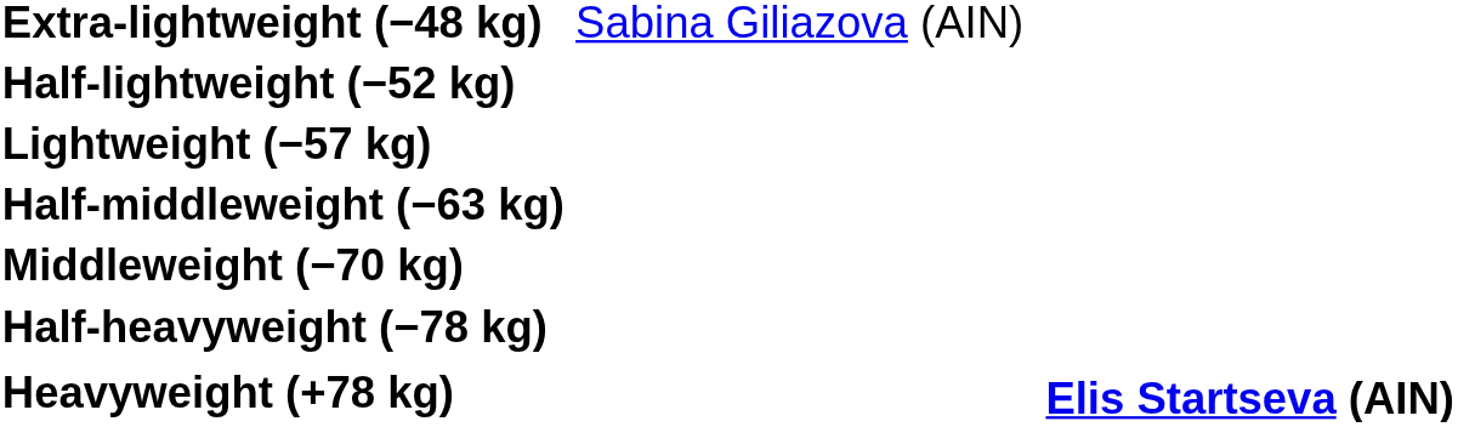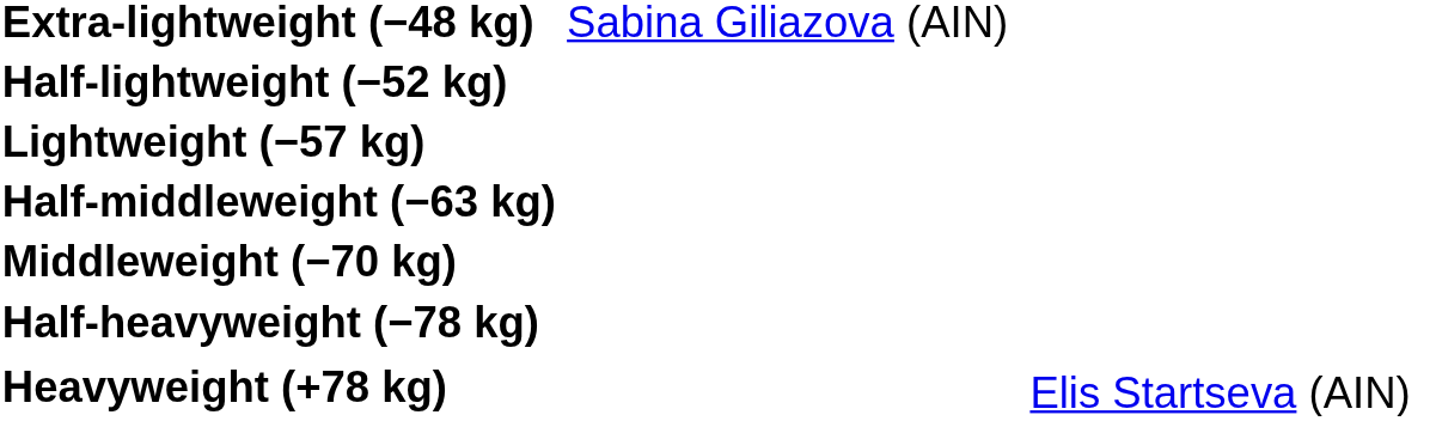Heavyweight (+78 kg) / Elis Startseva (AIN) | column 3: bold -> normal
